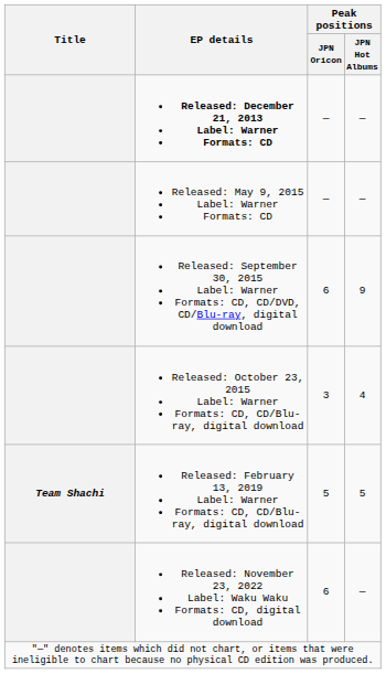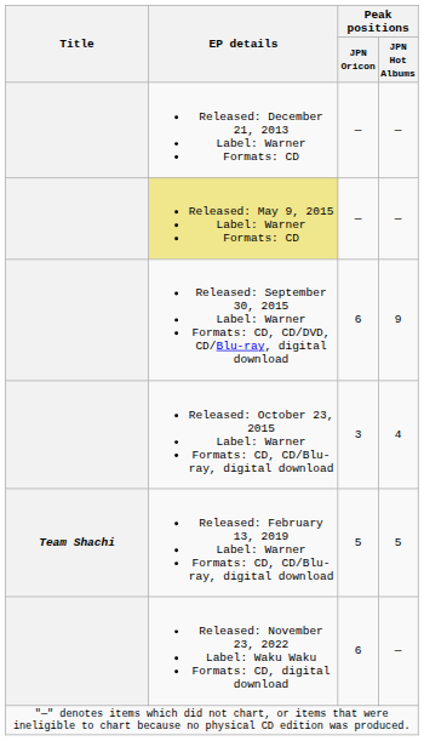Released: December 21, 2013 Label: Warner Formats: CD | EP details: bold -> normal
Released: May 9, 2015 Label: Warner Formats: CD | EP details: no background -> khaki background
